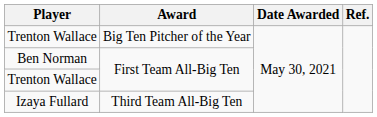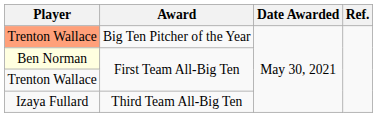Trenton Wallace / Big Ten Pitcher of the Year | Player: no background -> lightsalmon background
Ben Norman | Player: no background -> lightyellow background
